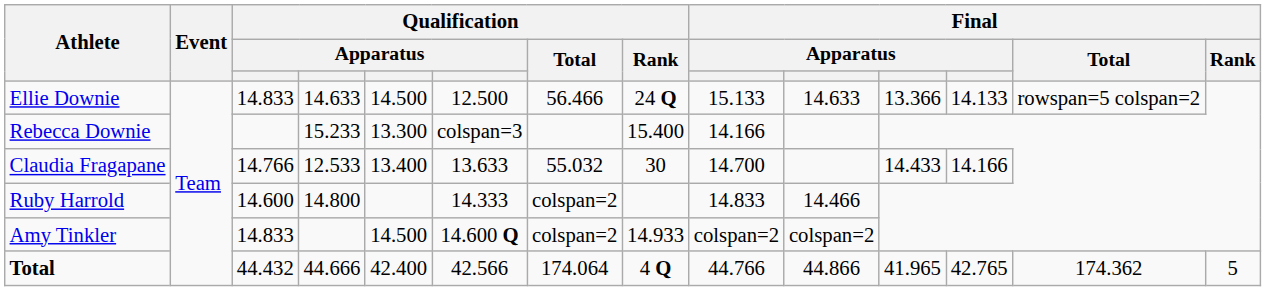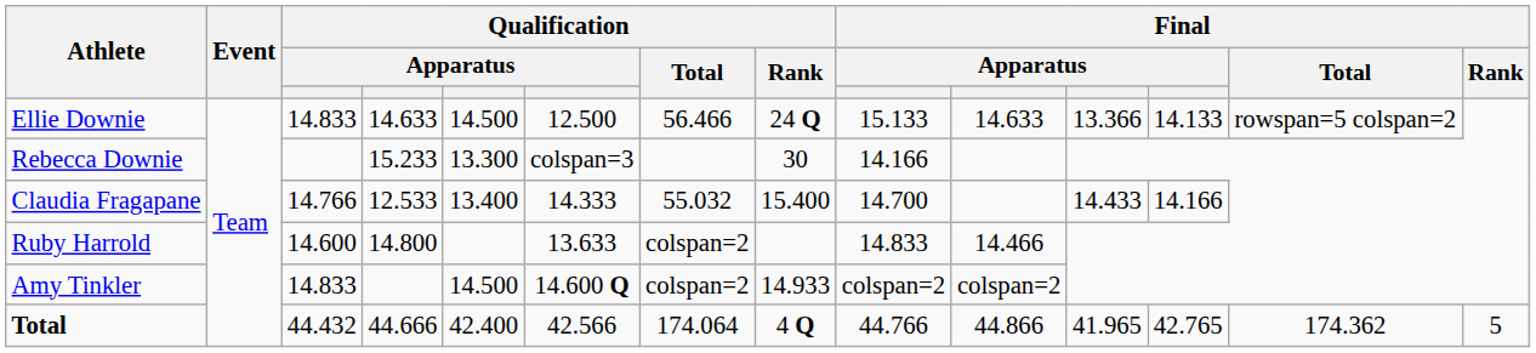Rebecca Downie | Qualification / Rank: 15.400 -> 30
Claudia Fragapane | column 6: 13.633 -> 14.333
Claudia Fragapane | Qualification / Rank: 30 -> 15.400
Ruby Harrold | column 6: 14.333 -> 13.633
